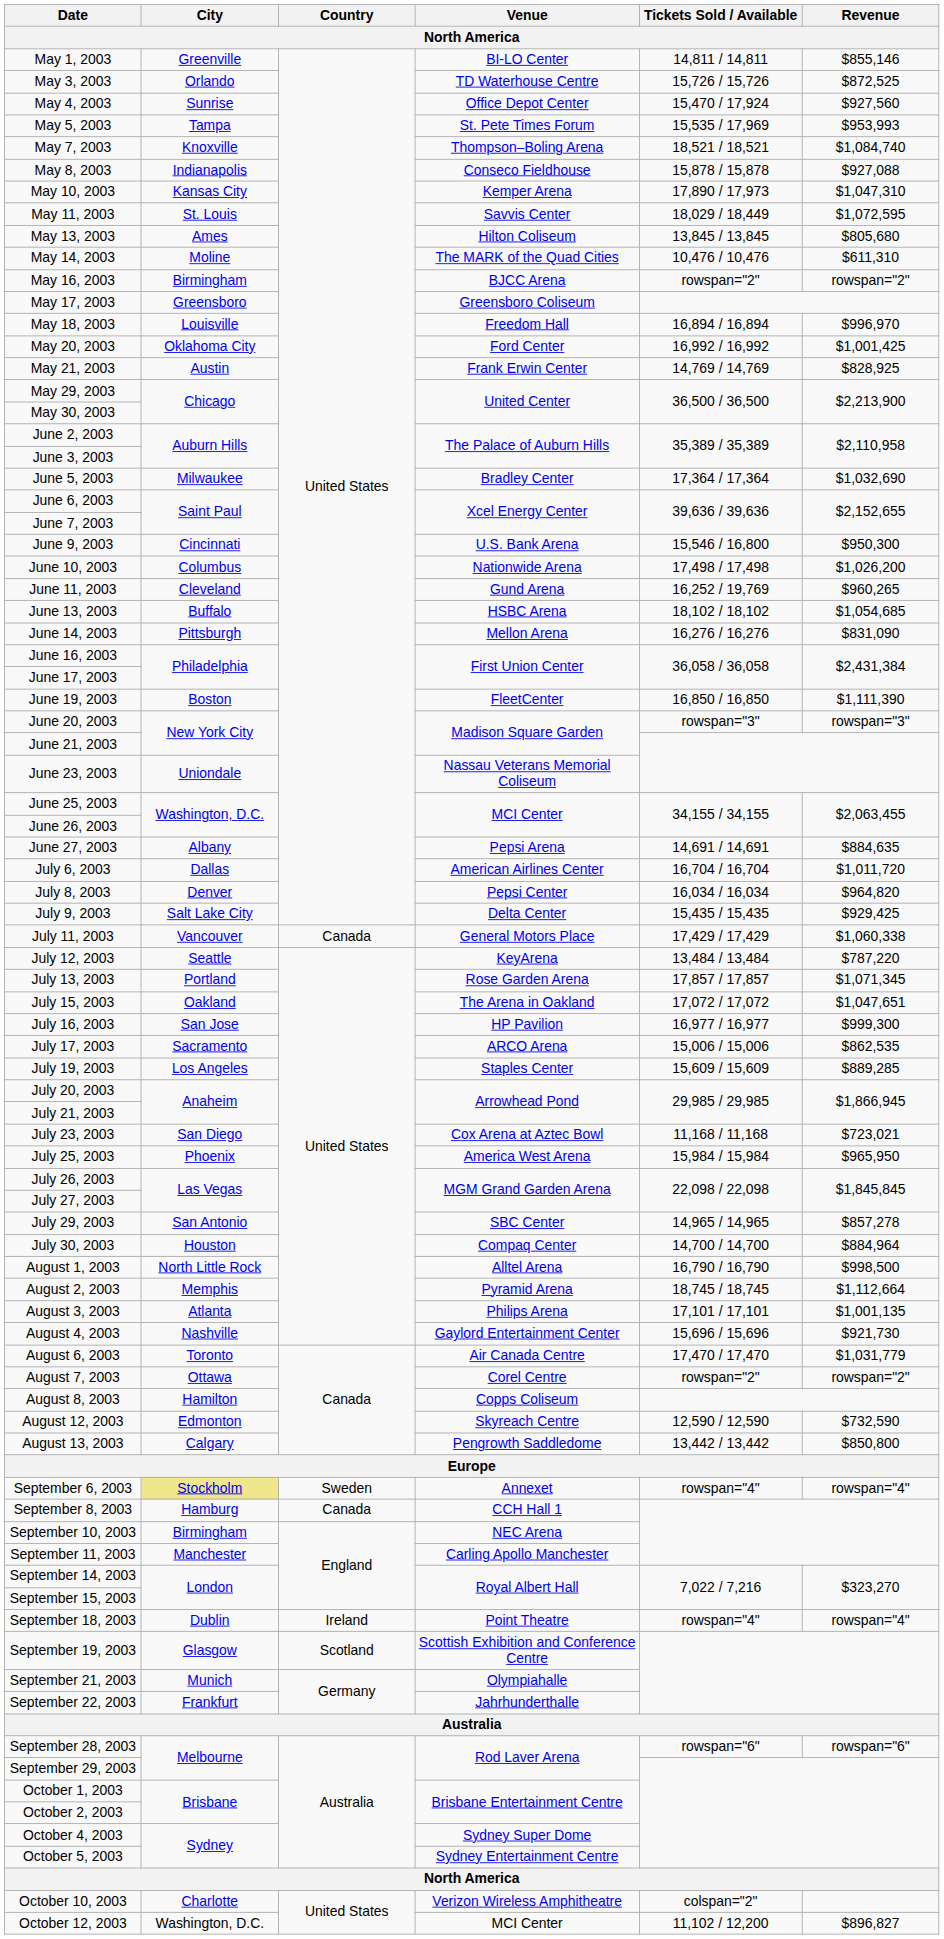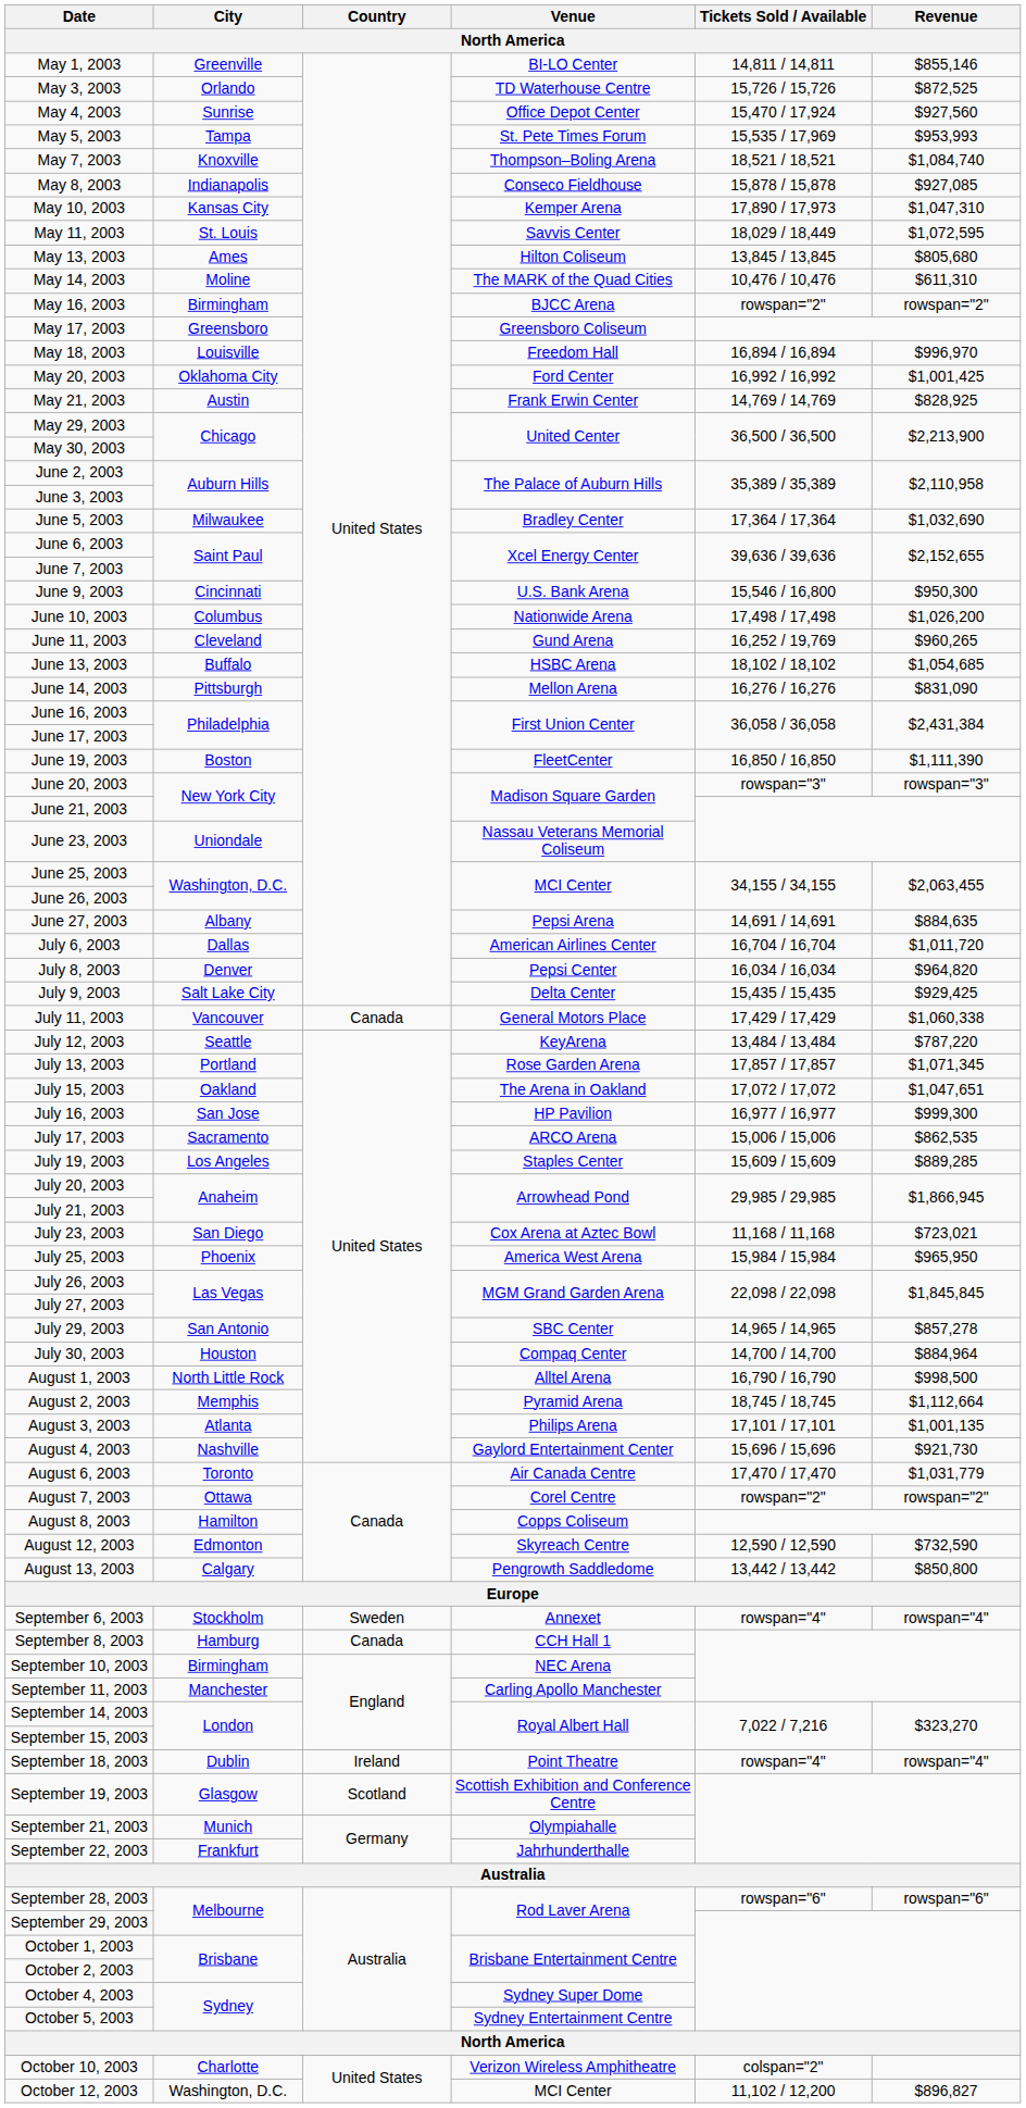May 8, 2003 | Revenue: $927,088 -> $927,085
September 6, 2003 | City: khaki background -> no background
